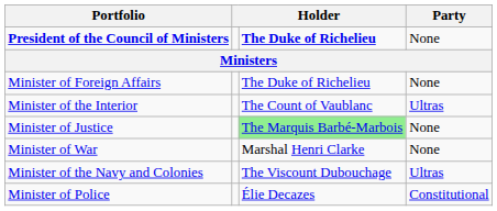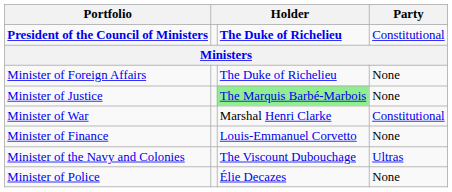President of the Council of Ministers | Party: None -> Constitutional
- row: Minister of the Interior | The Count of Vaublanc | Ultras
Minister of War | Party: None -> Constitutional
+ row: Minister of Finance | Louis-Emmanuel Corvetto | None
Minister of Police | Party: Constitutional -> None
